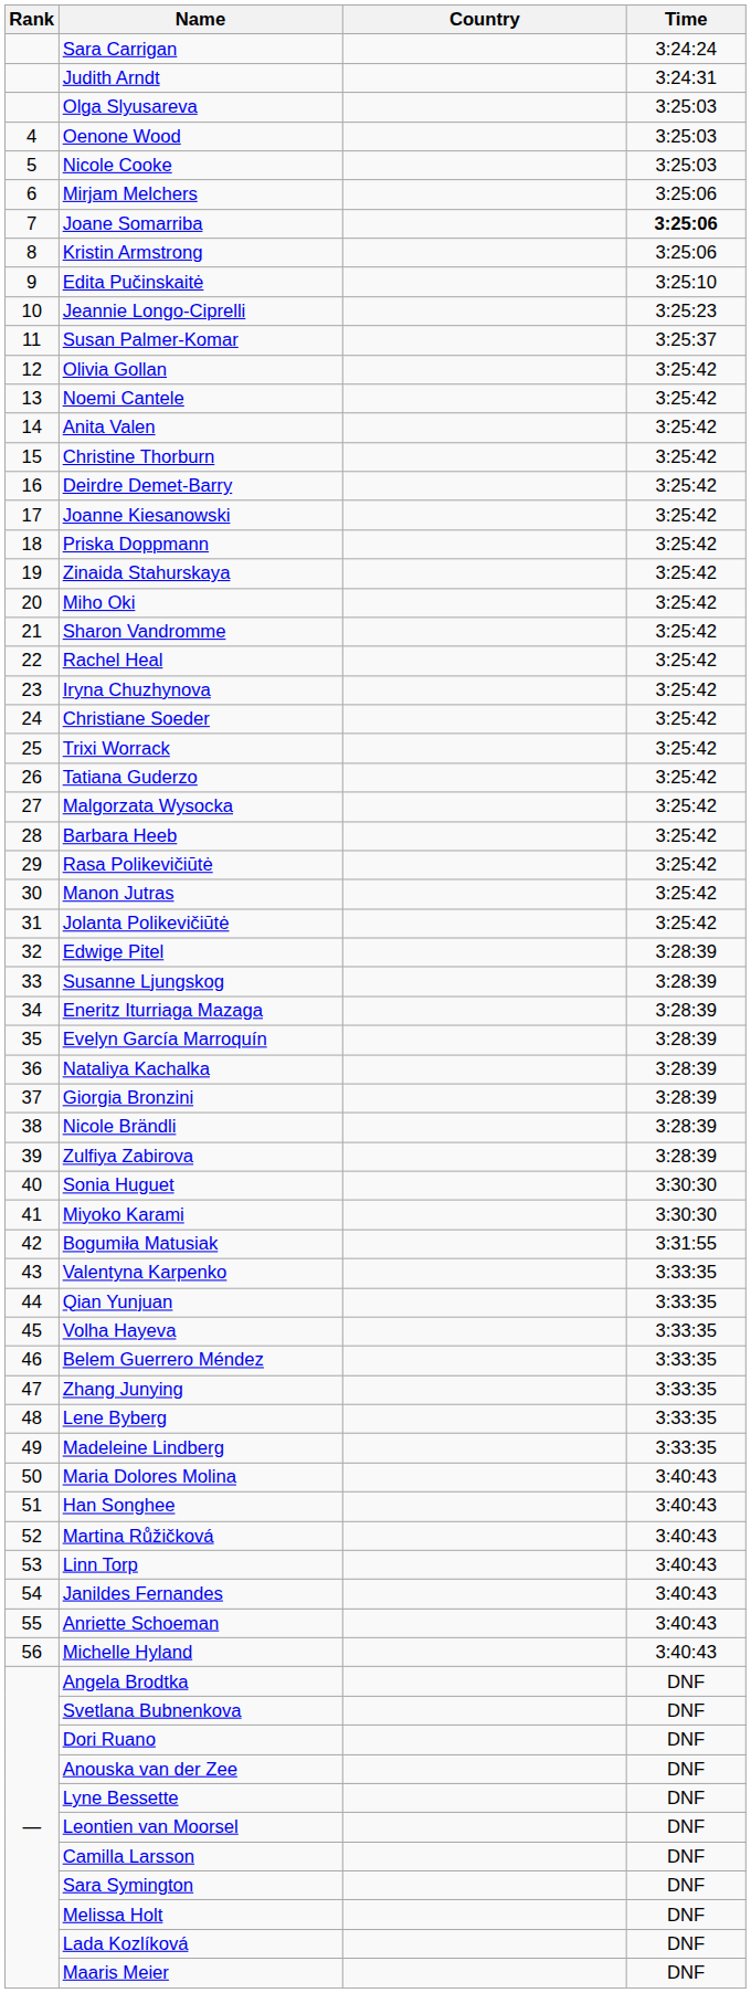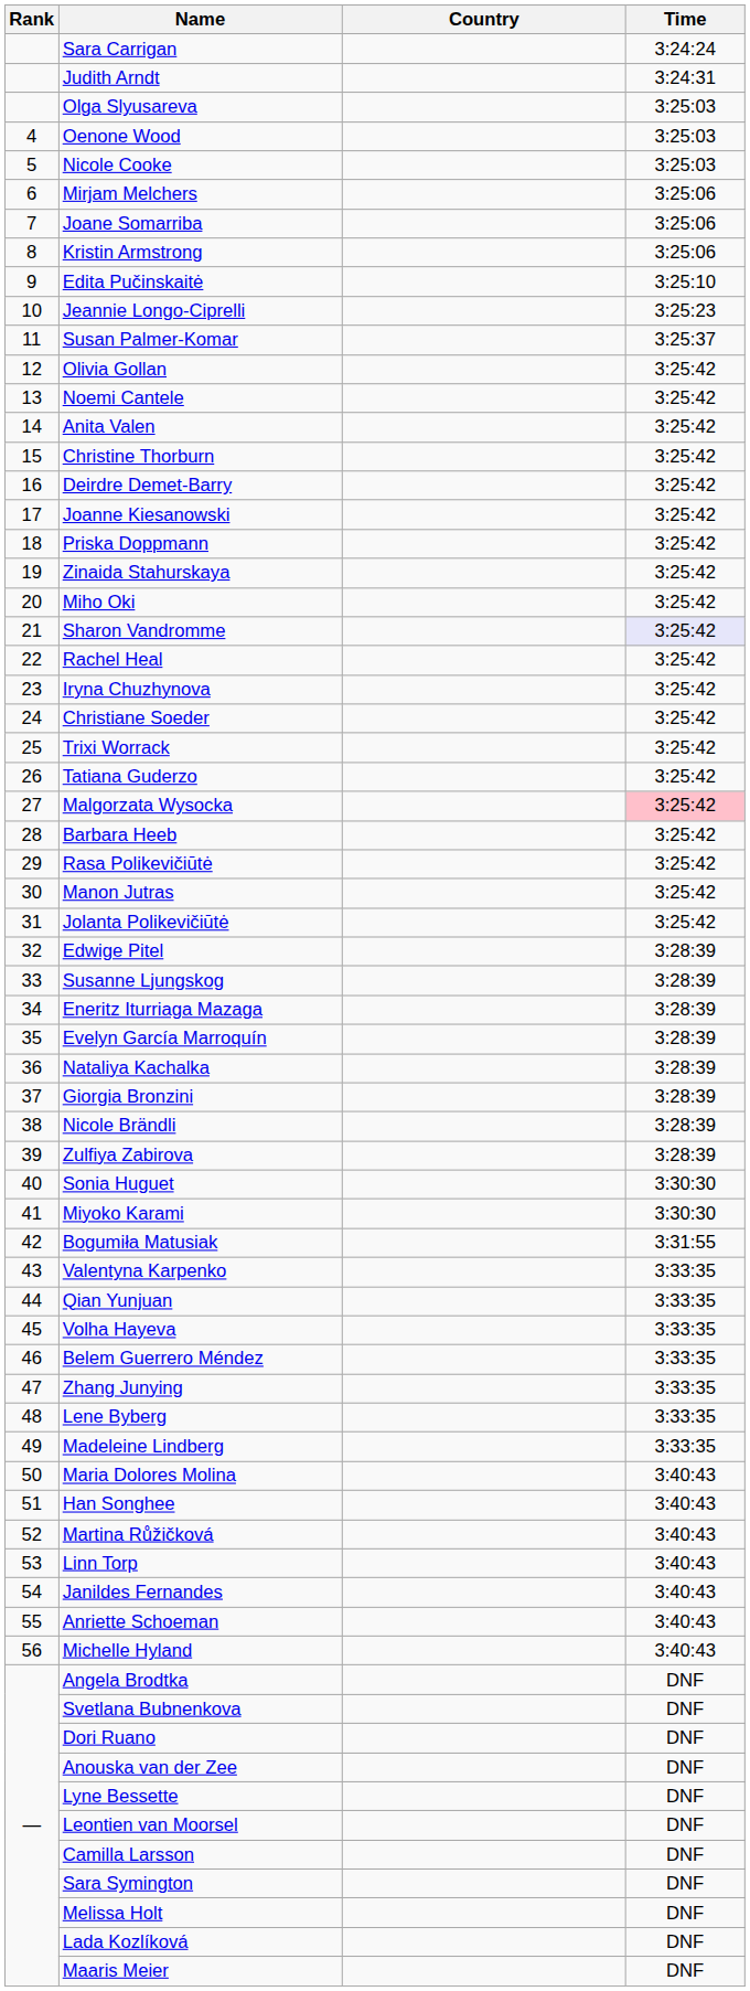Joane Somarriba | Time: bold -> normal
Sharon Vandromme | Time: no background -> lavender background
Malgorzata Wysocka | Time: no background -> pink background
